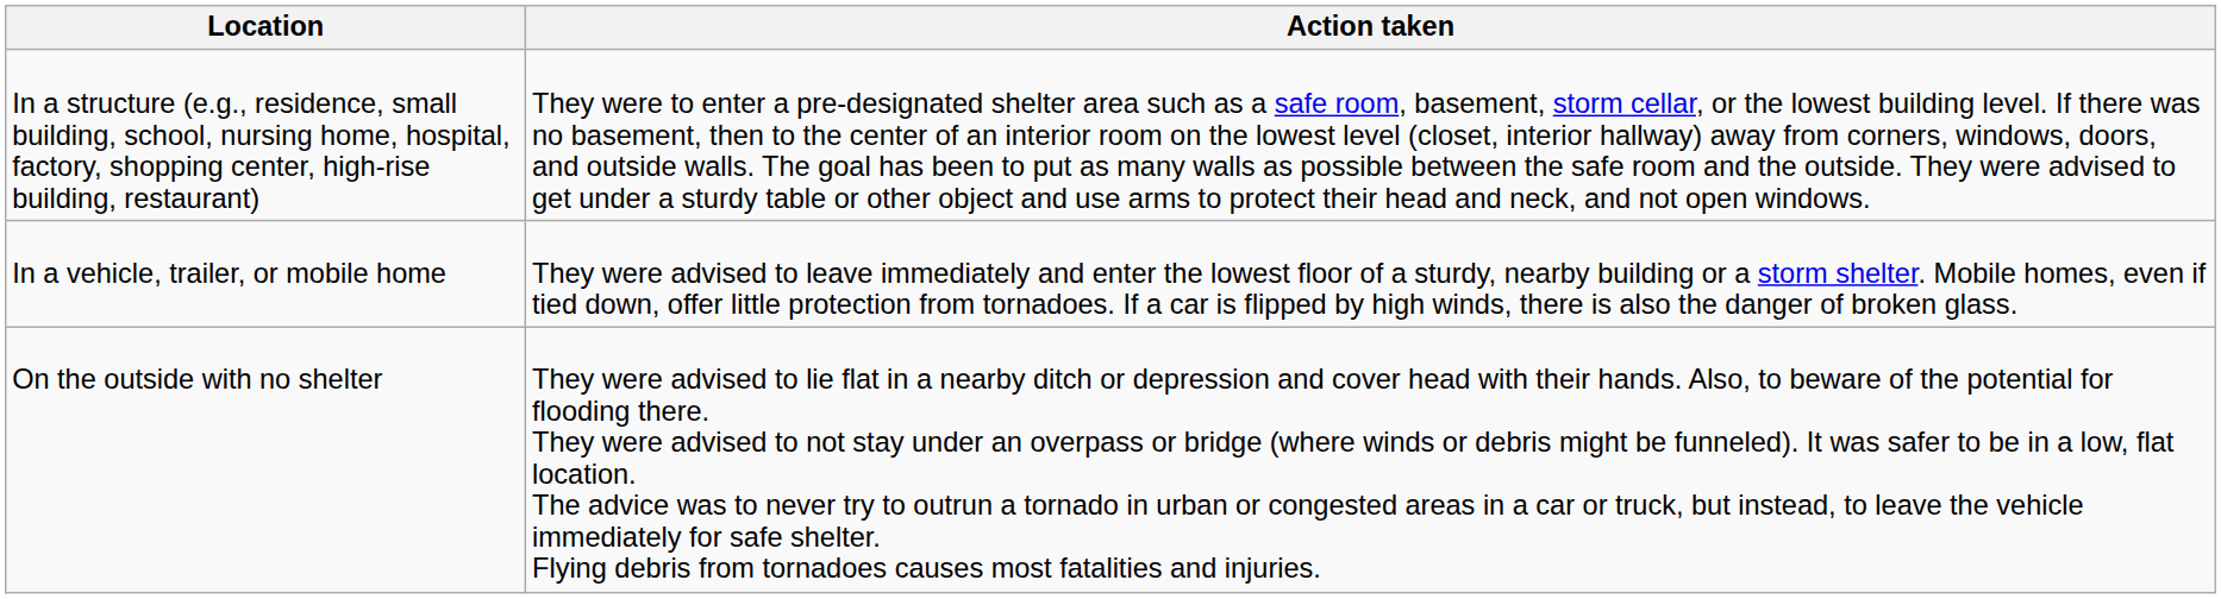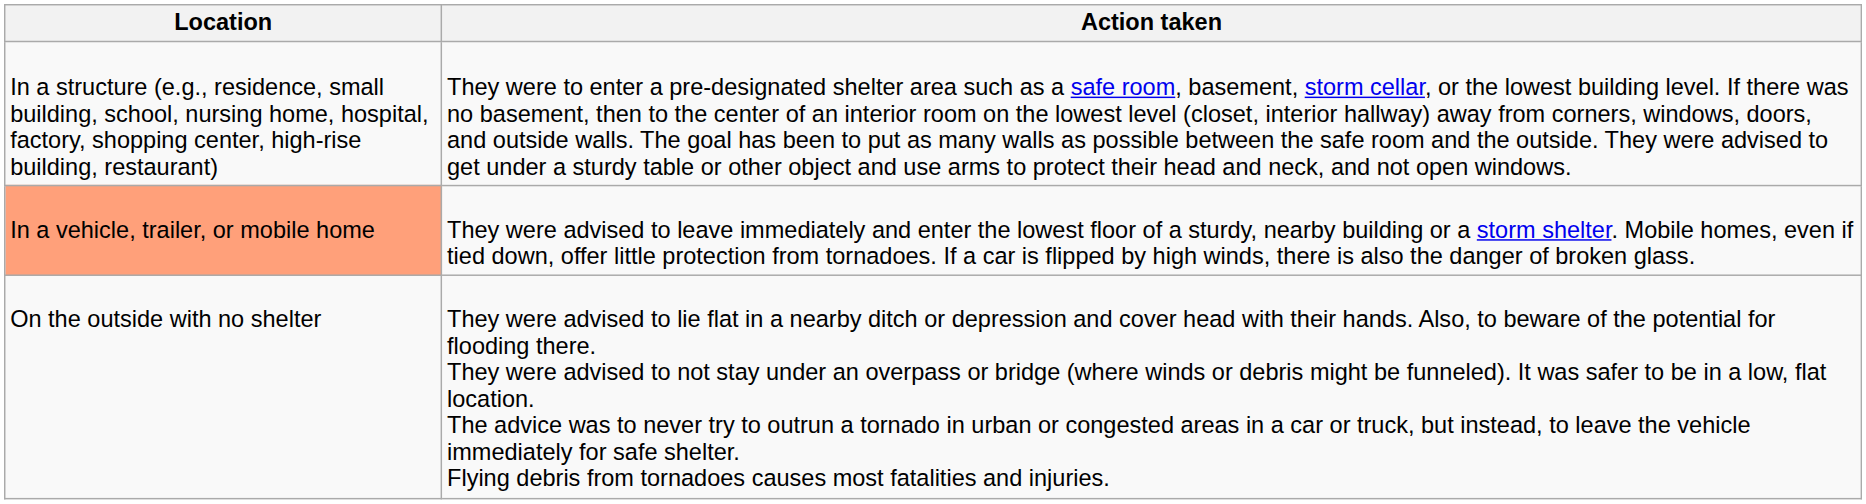In a vehicle, trailer, or mobile home | Location: no background -> lightsalmon background
